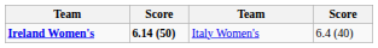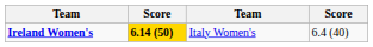Ireland Women's | column 2: no background -> gold background
